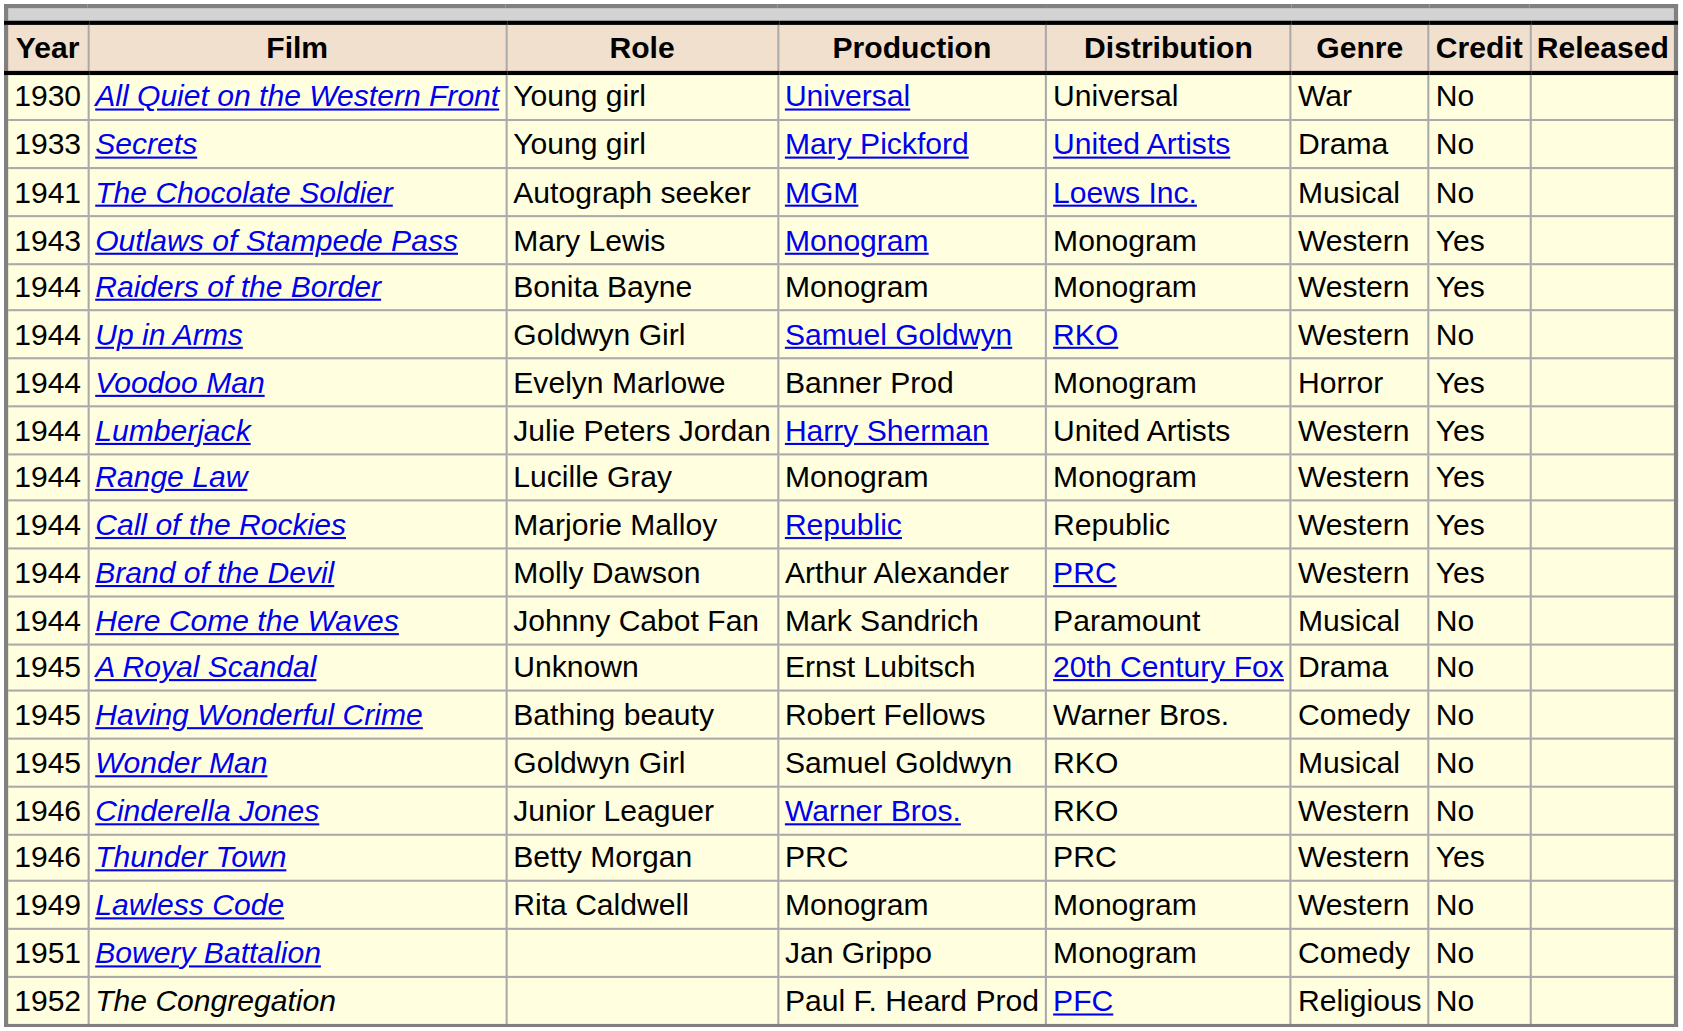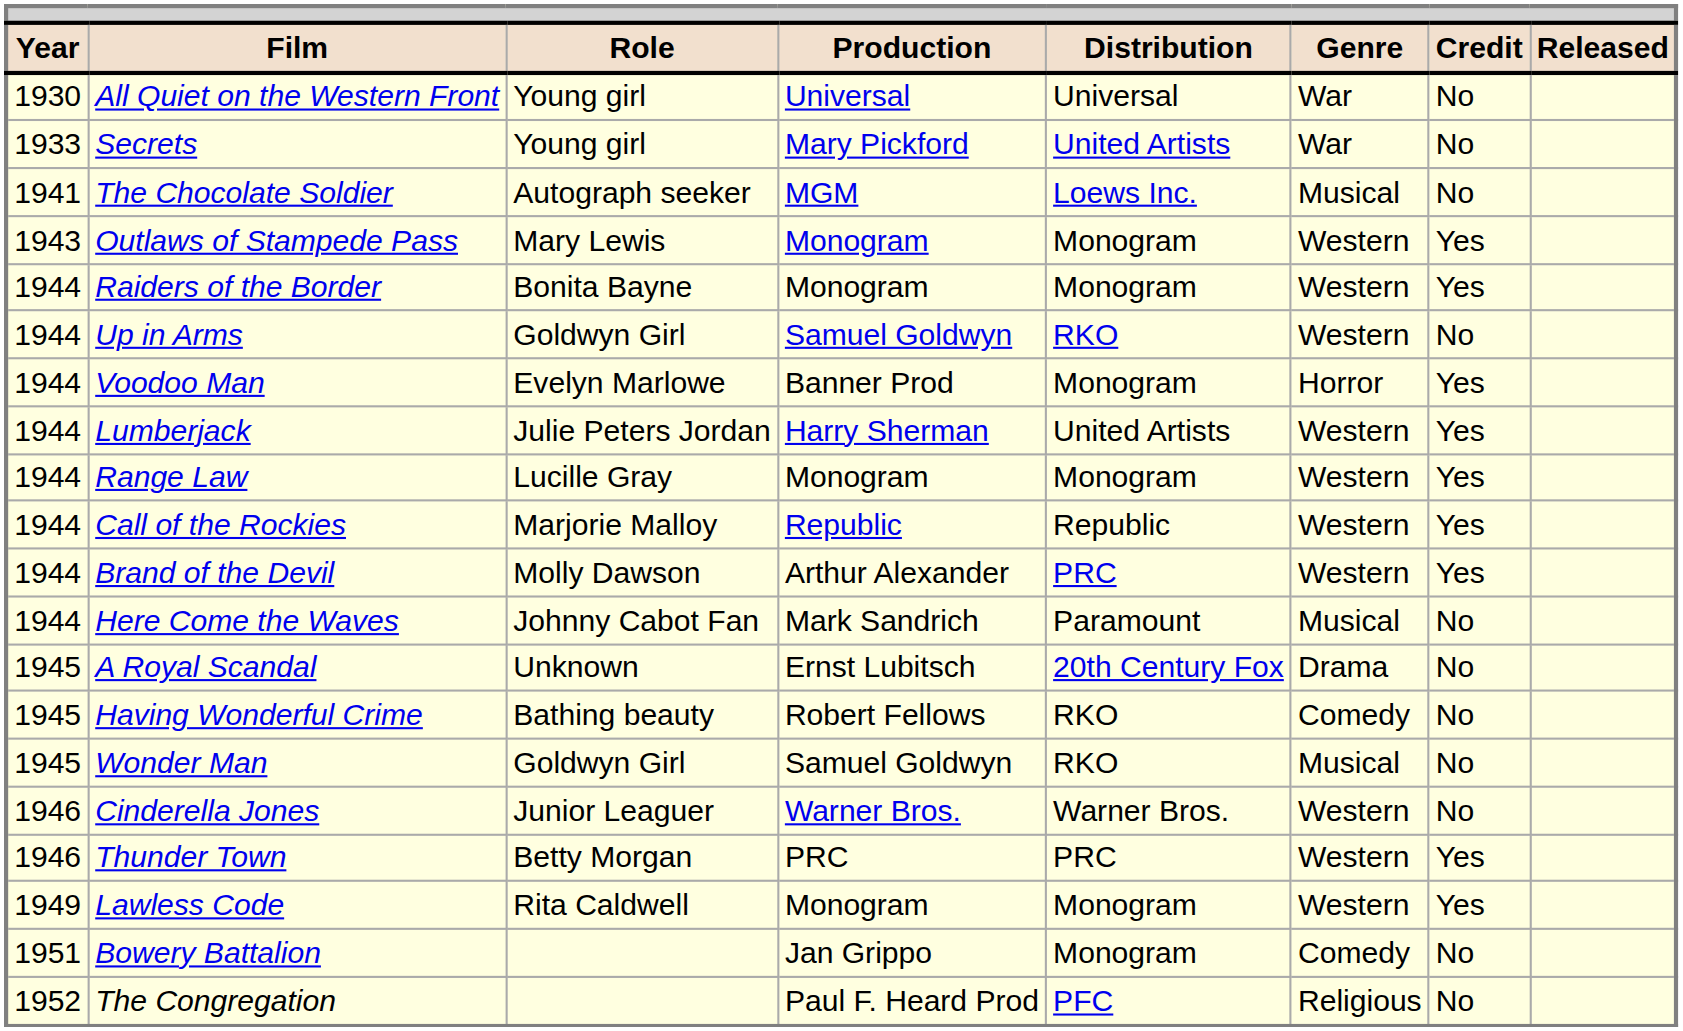Secrets | Genre: Drama -> War
Having Wonderful Crime | Distribution: Warner Bros. -> RKO
Cinderella Jones | Distribution: RKO -> Warner Bros.
Lawless Code | Credit: No -> Yes
